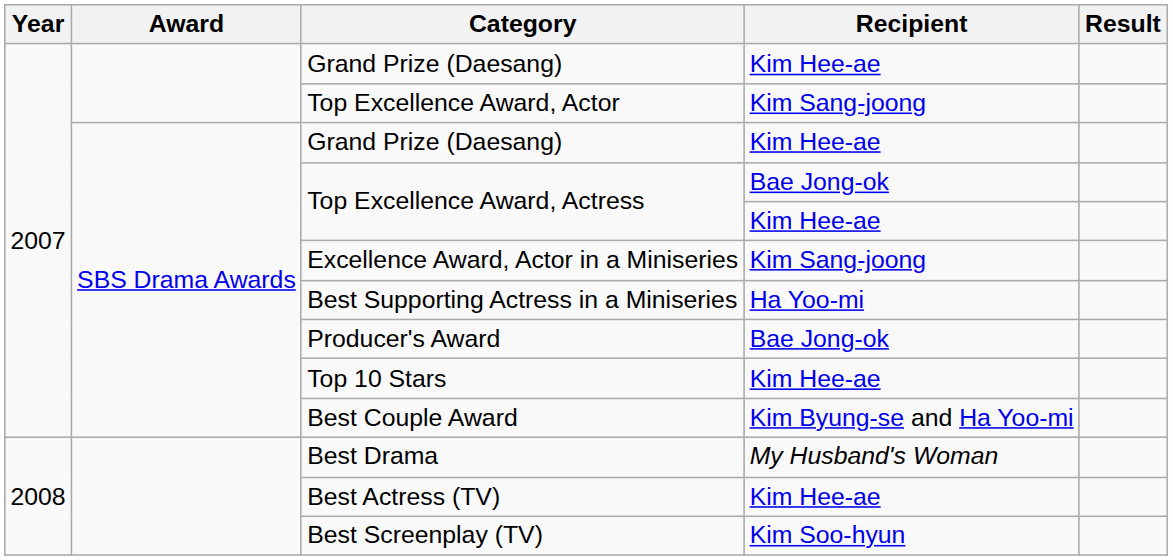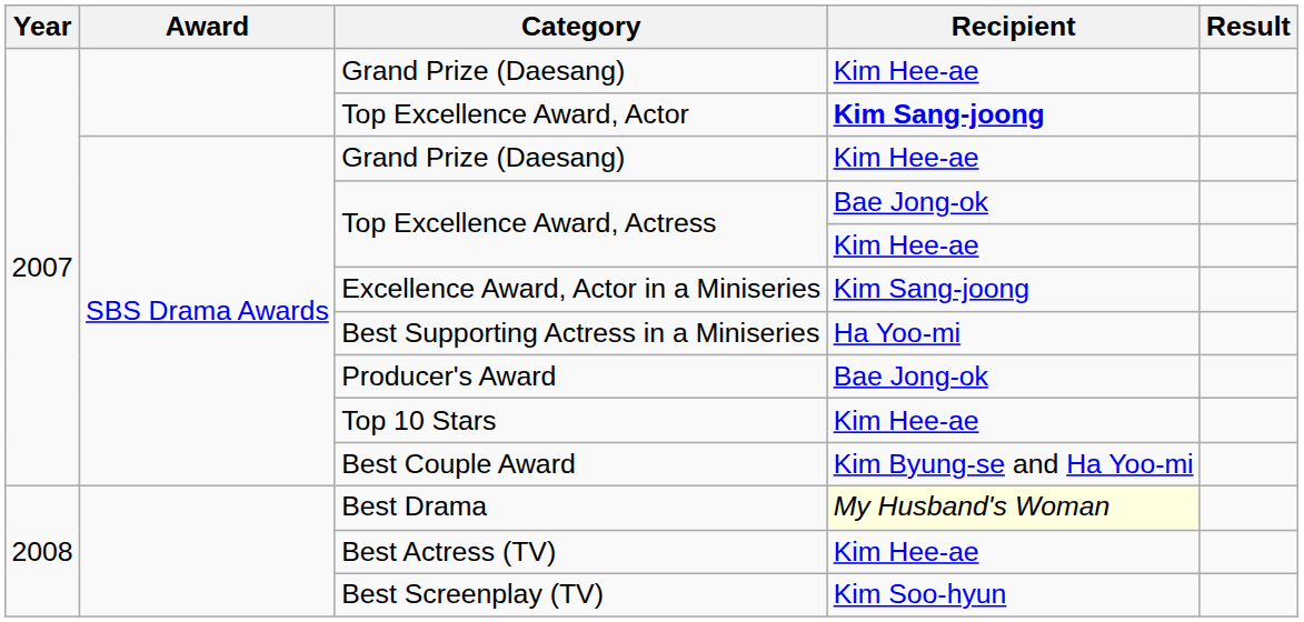Top Excellence Award, Actor | Recipient: normal -> bold
Best Drama | Recipient: no background -> lightyellow background
